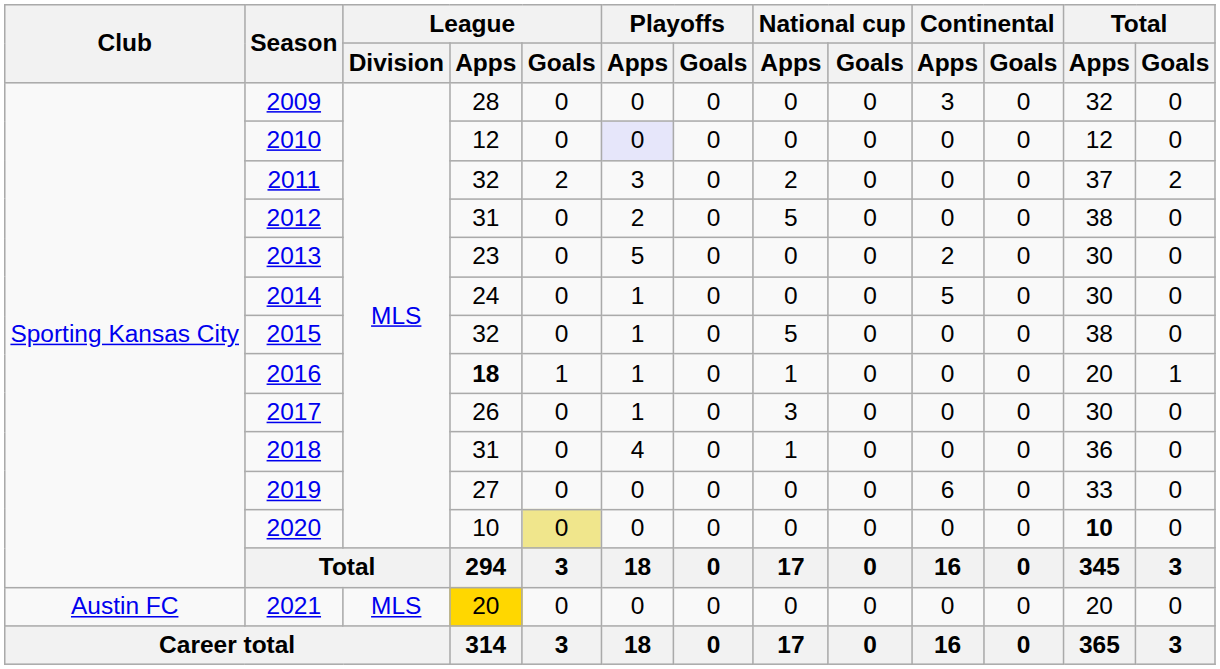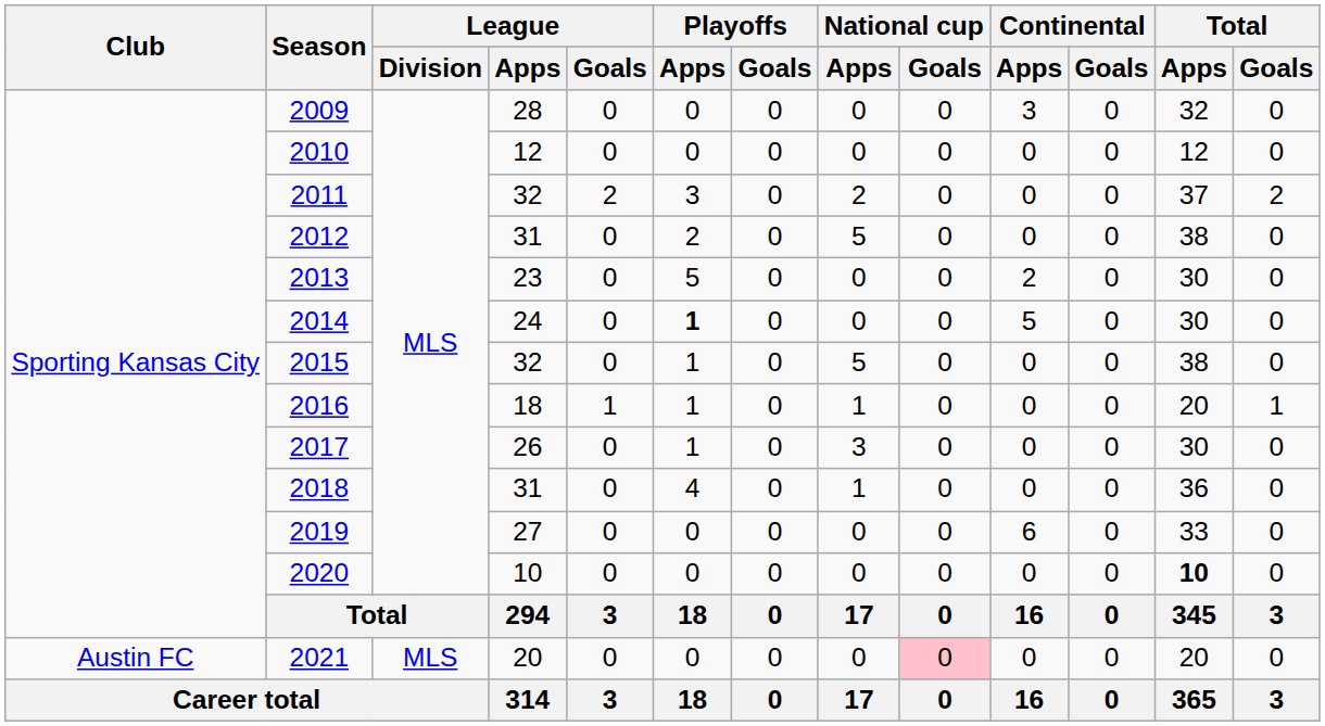2010 | Playoffs / Apps: lavender background -> no background
2014 | Playoffs / Apps: normal -> bold
2016 | League / Apps: bold -> normal
2020 | League / Goals: khaki background -> no background
2021 | League / Apps: gold background -> no background
2021 | National cup / Goals: no background -> pink background
